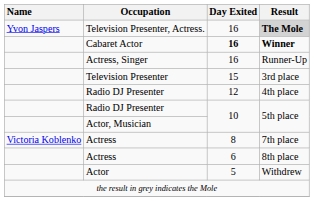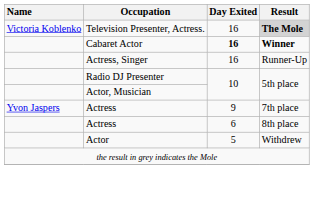The Mole | Name: Yvon Jaspers -> Victoria Koblenko
- row: Television Presenter | 15 | 3rd place
- row: Radio DJ Presenter | 12 | 4th place
7th place | Name: Victoria Koblenko -> Yvon Jaspers
7th place | Day Exited: 8 -> 9
